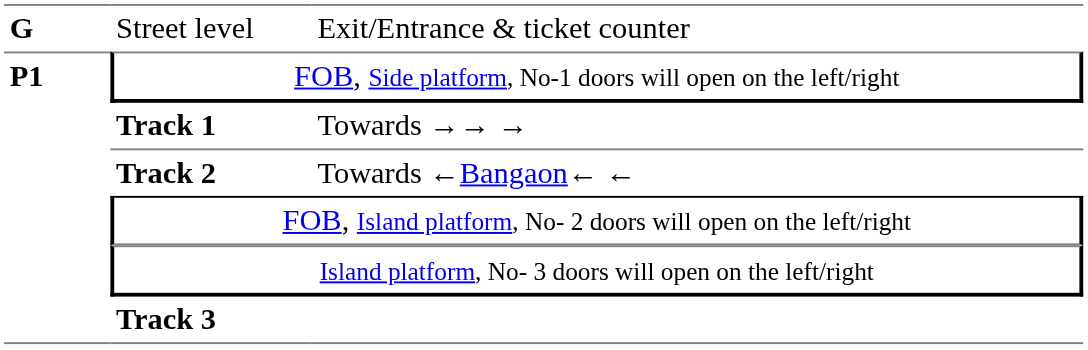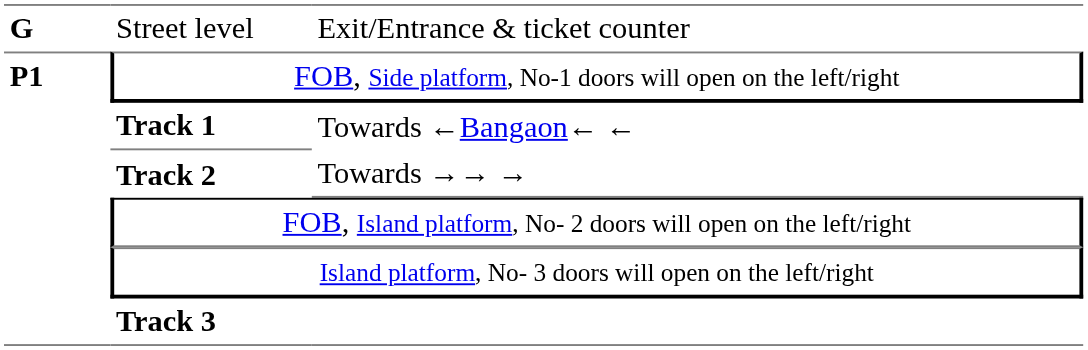Track 1 | column 3: Towards →→ → -> Towards ←Bangaon← ←
Track 2 | column 3: Towards ←Bangaon← ← -> Towards →→ →
